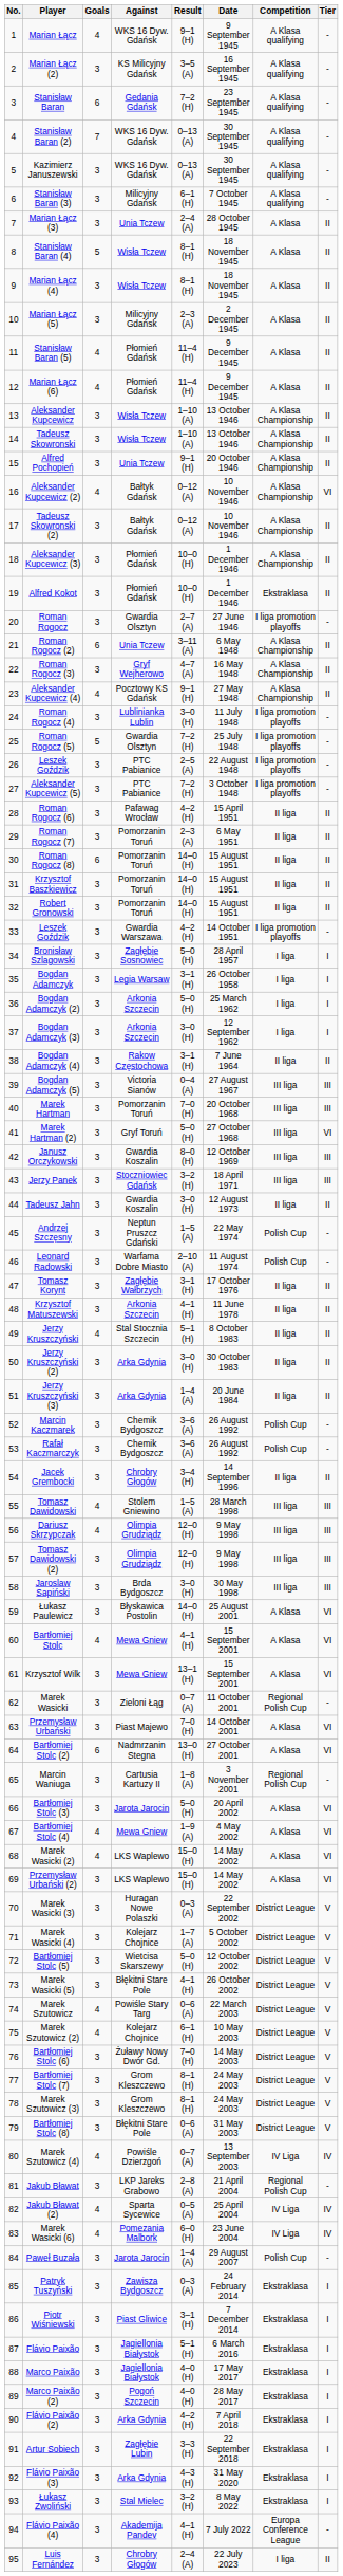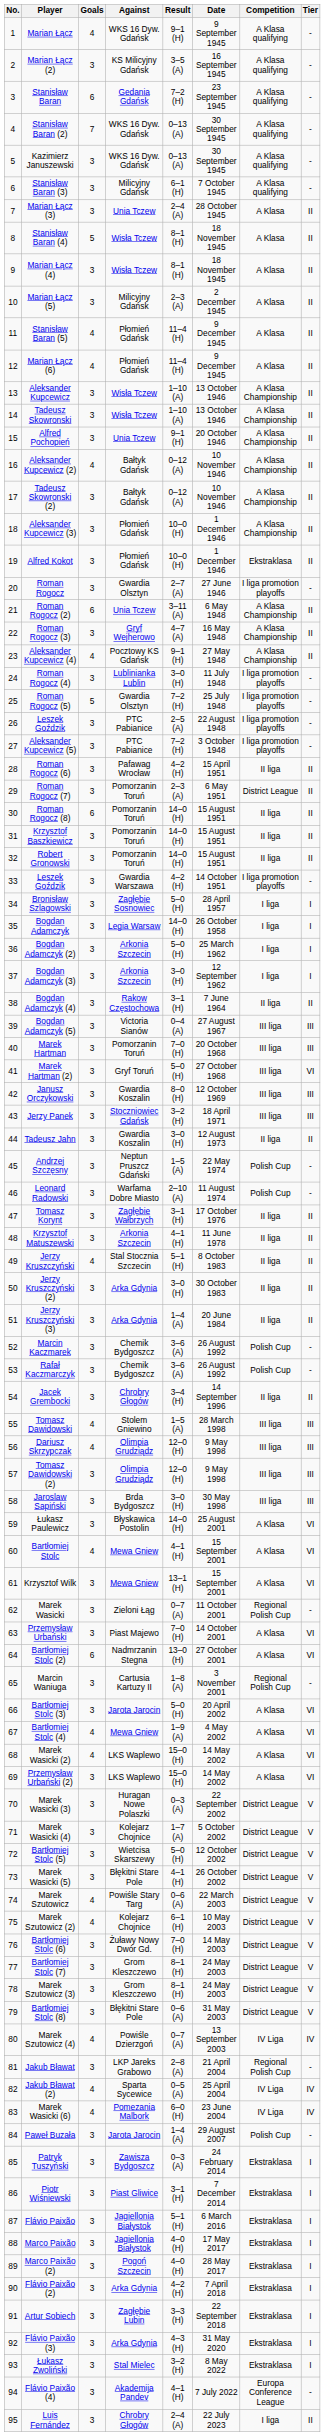Aleksander Kupcewicz (2) | Tier: VI -> II
Roman Rogocz (7) | Competition: II liga -> District League
Bogdan Adamczyk | Result: 3–1 (H) -> 14–0 (H)
